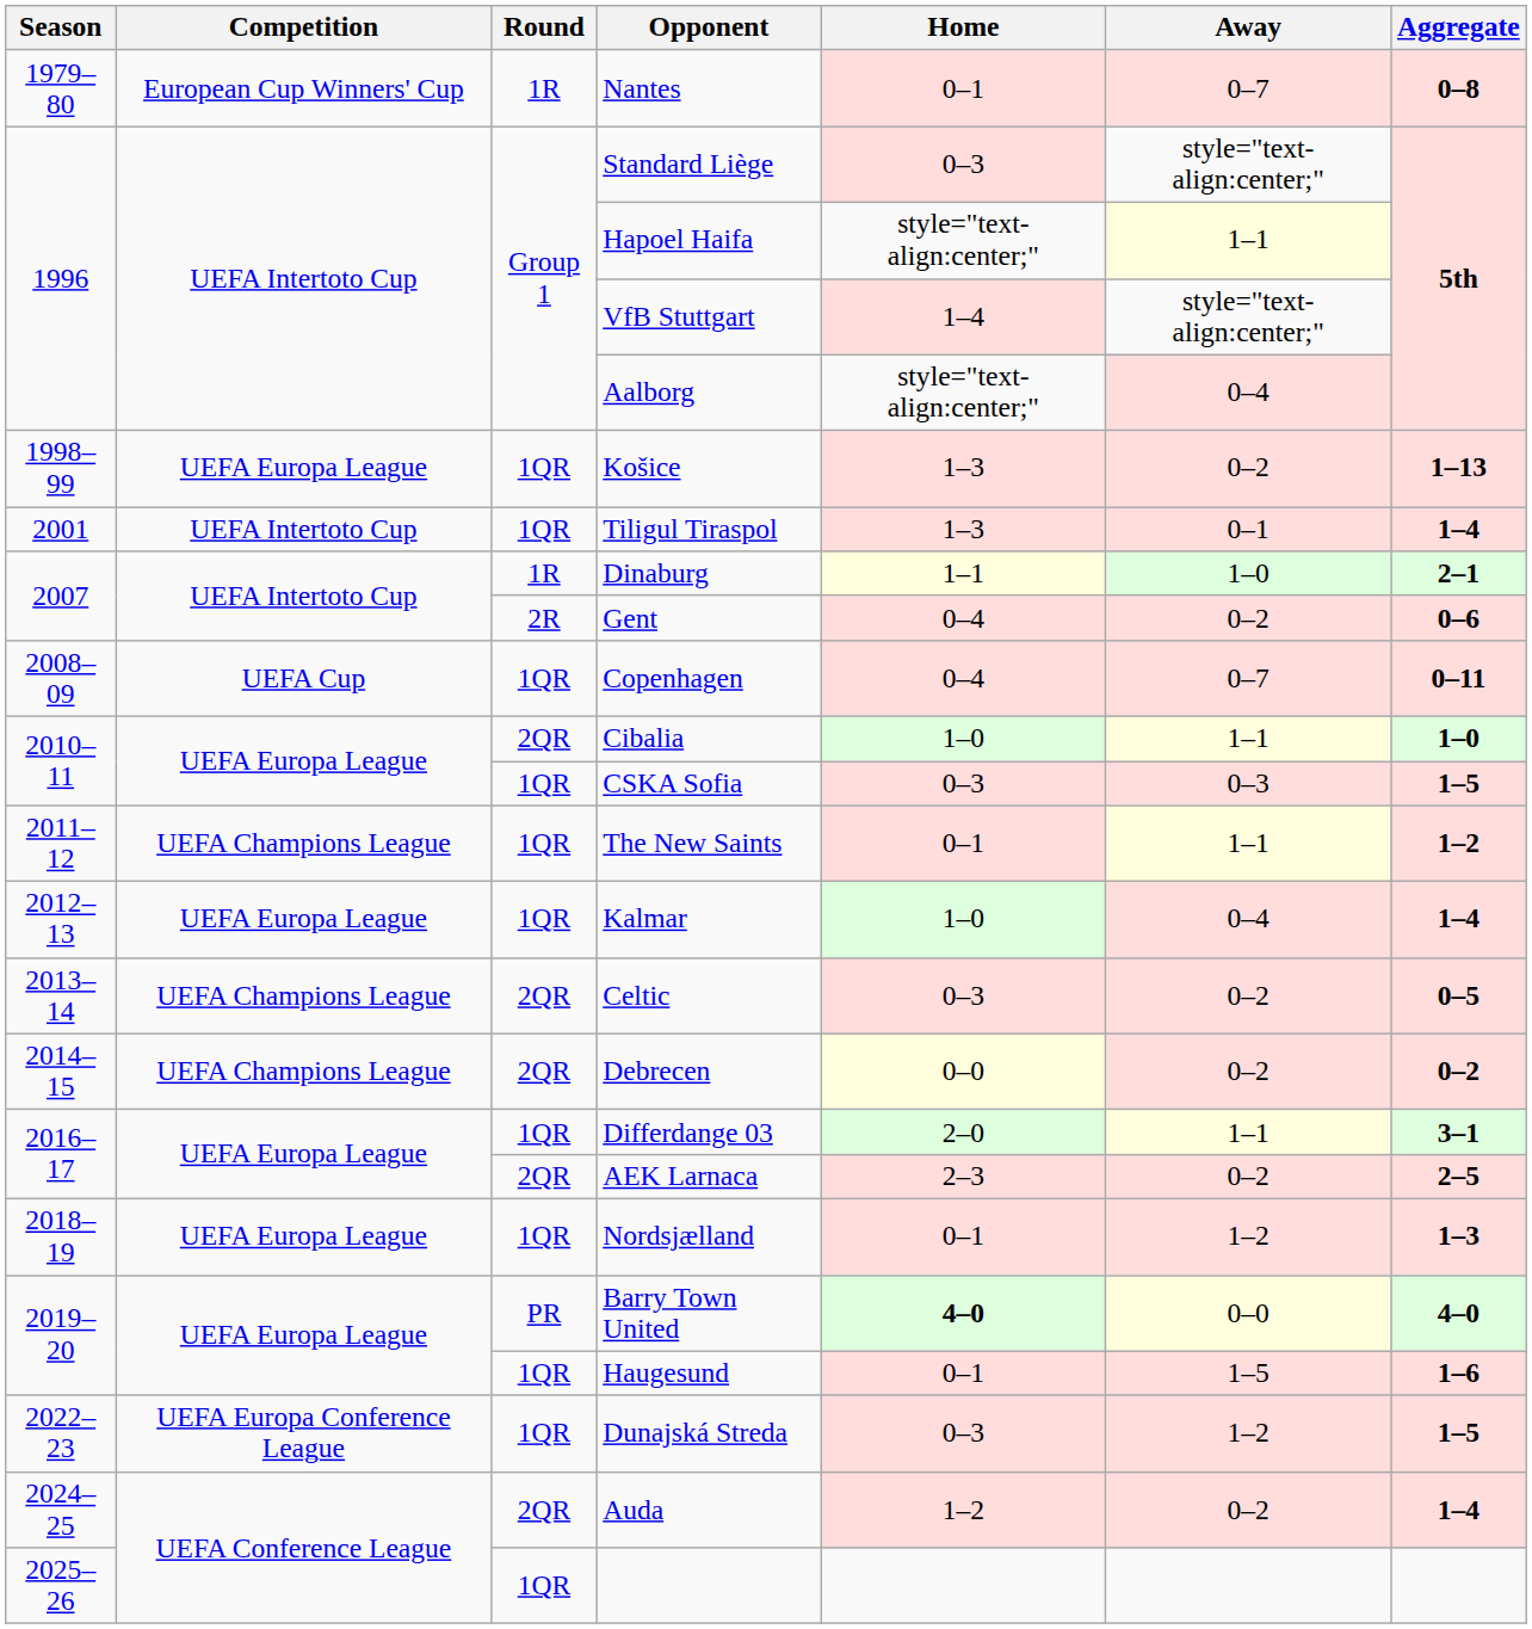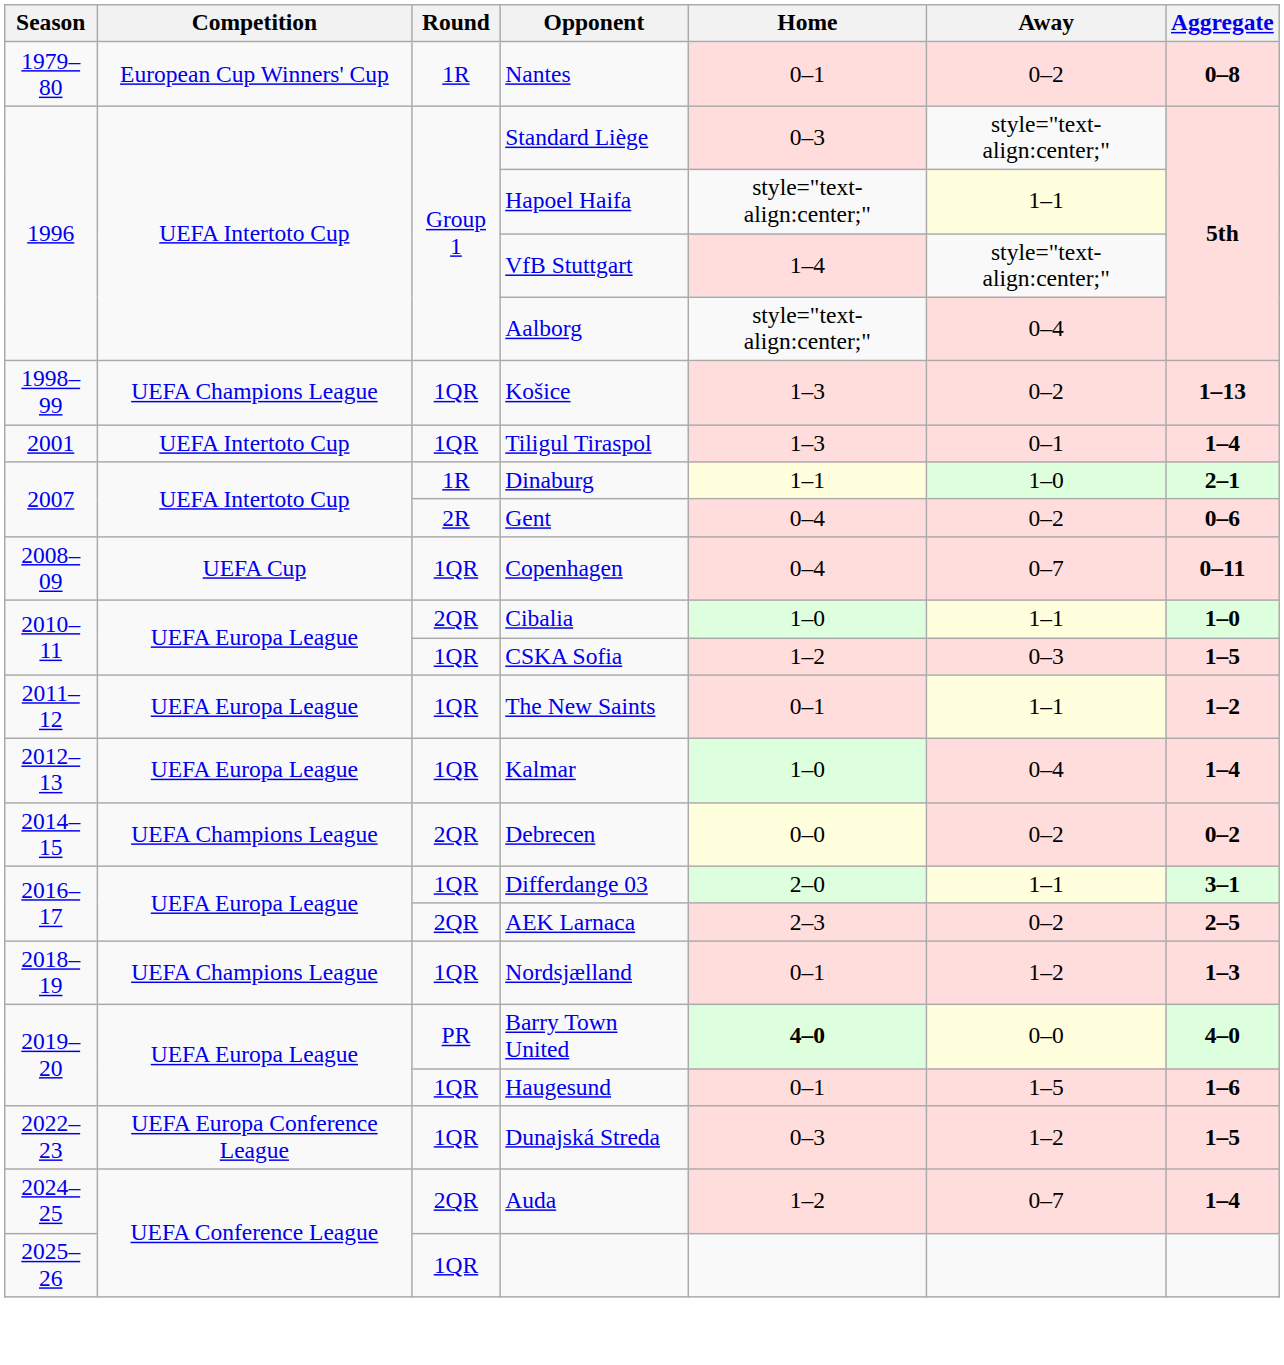Nantes | Away: 0–7 -> 0–2
Košice | Competition: UEFA Europa League -> UEFA Champions League
CSKA Sofia | Home: 0–3 -> 1–2
The New Saints | Competition: UEFA Champions League -> UEFA Europa League
- row: 2013–14 | UEFA Champions League | 2QR | Celtic | 0–3 | 0–2 | 0–5
Nordsjælland | Competition: UEFA Europa League -> UEFA Champions League
Auda | Away: 0–2 -> 0–7
